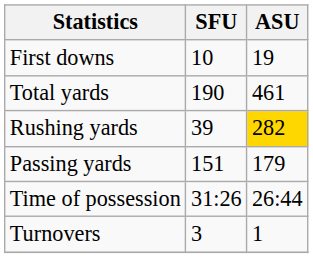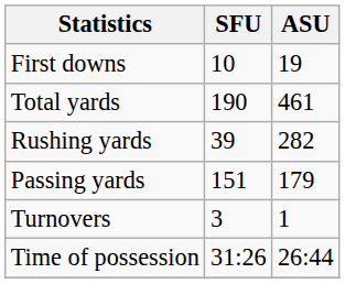Rushing yards | ASU: gold background -> no background
rows swapped: Turnovers <-> Time of possession
